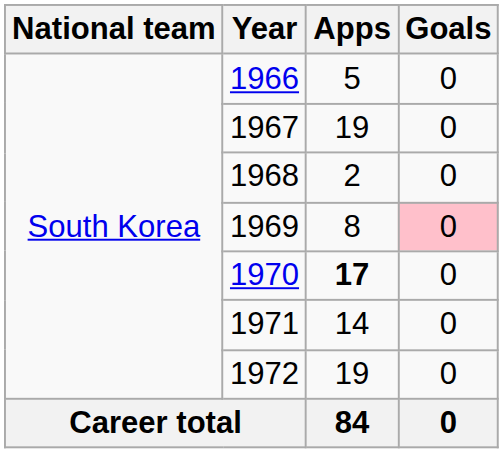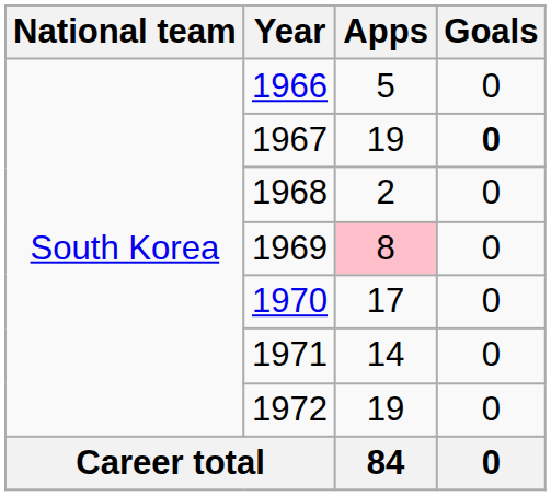1967 | Goals: normal -> bold
1969 | Apps: no background -> pink background
1969 | Goals: pink background -> no background
1970 | Apps: bold -> normal
